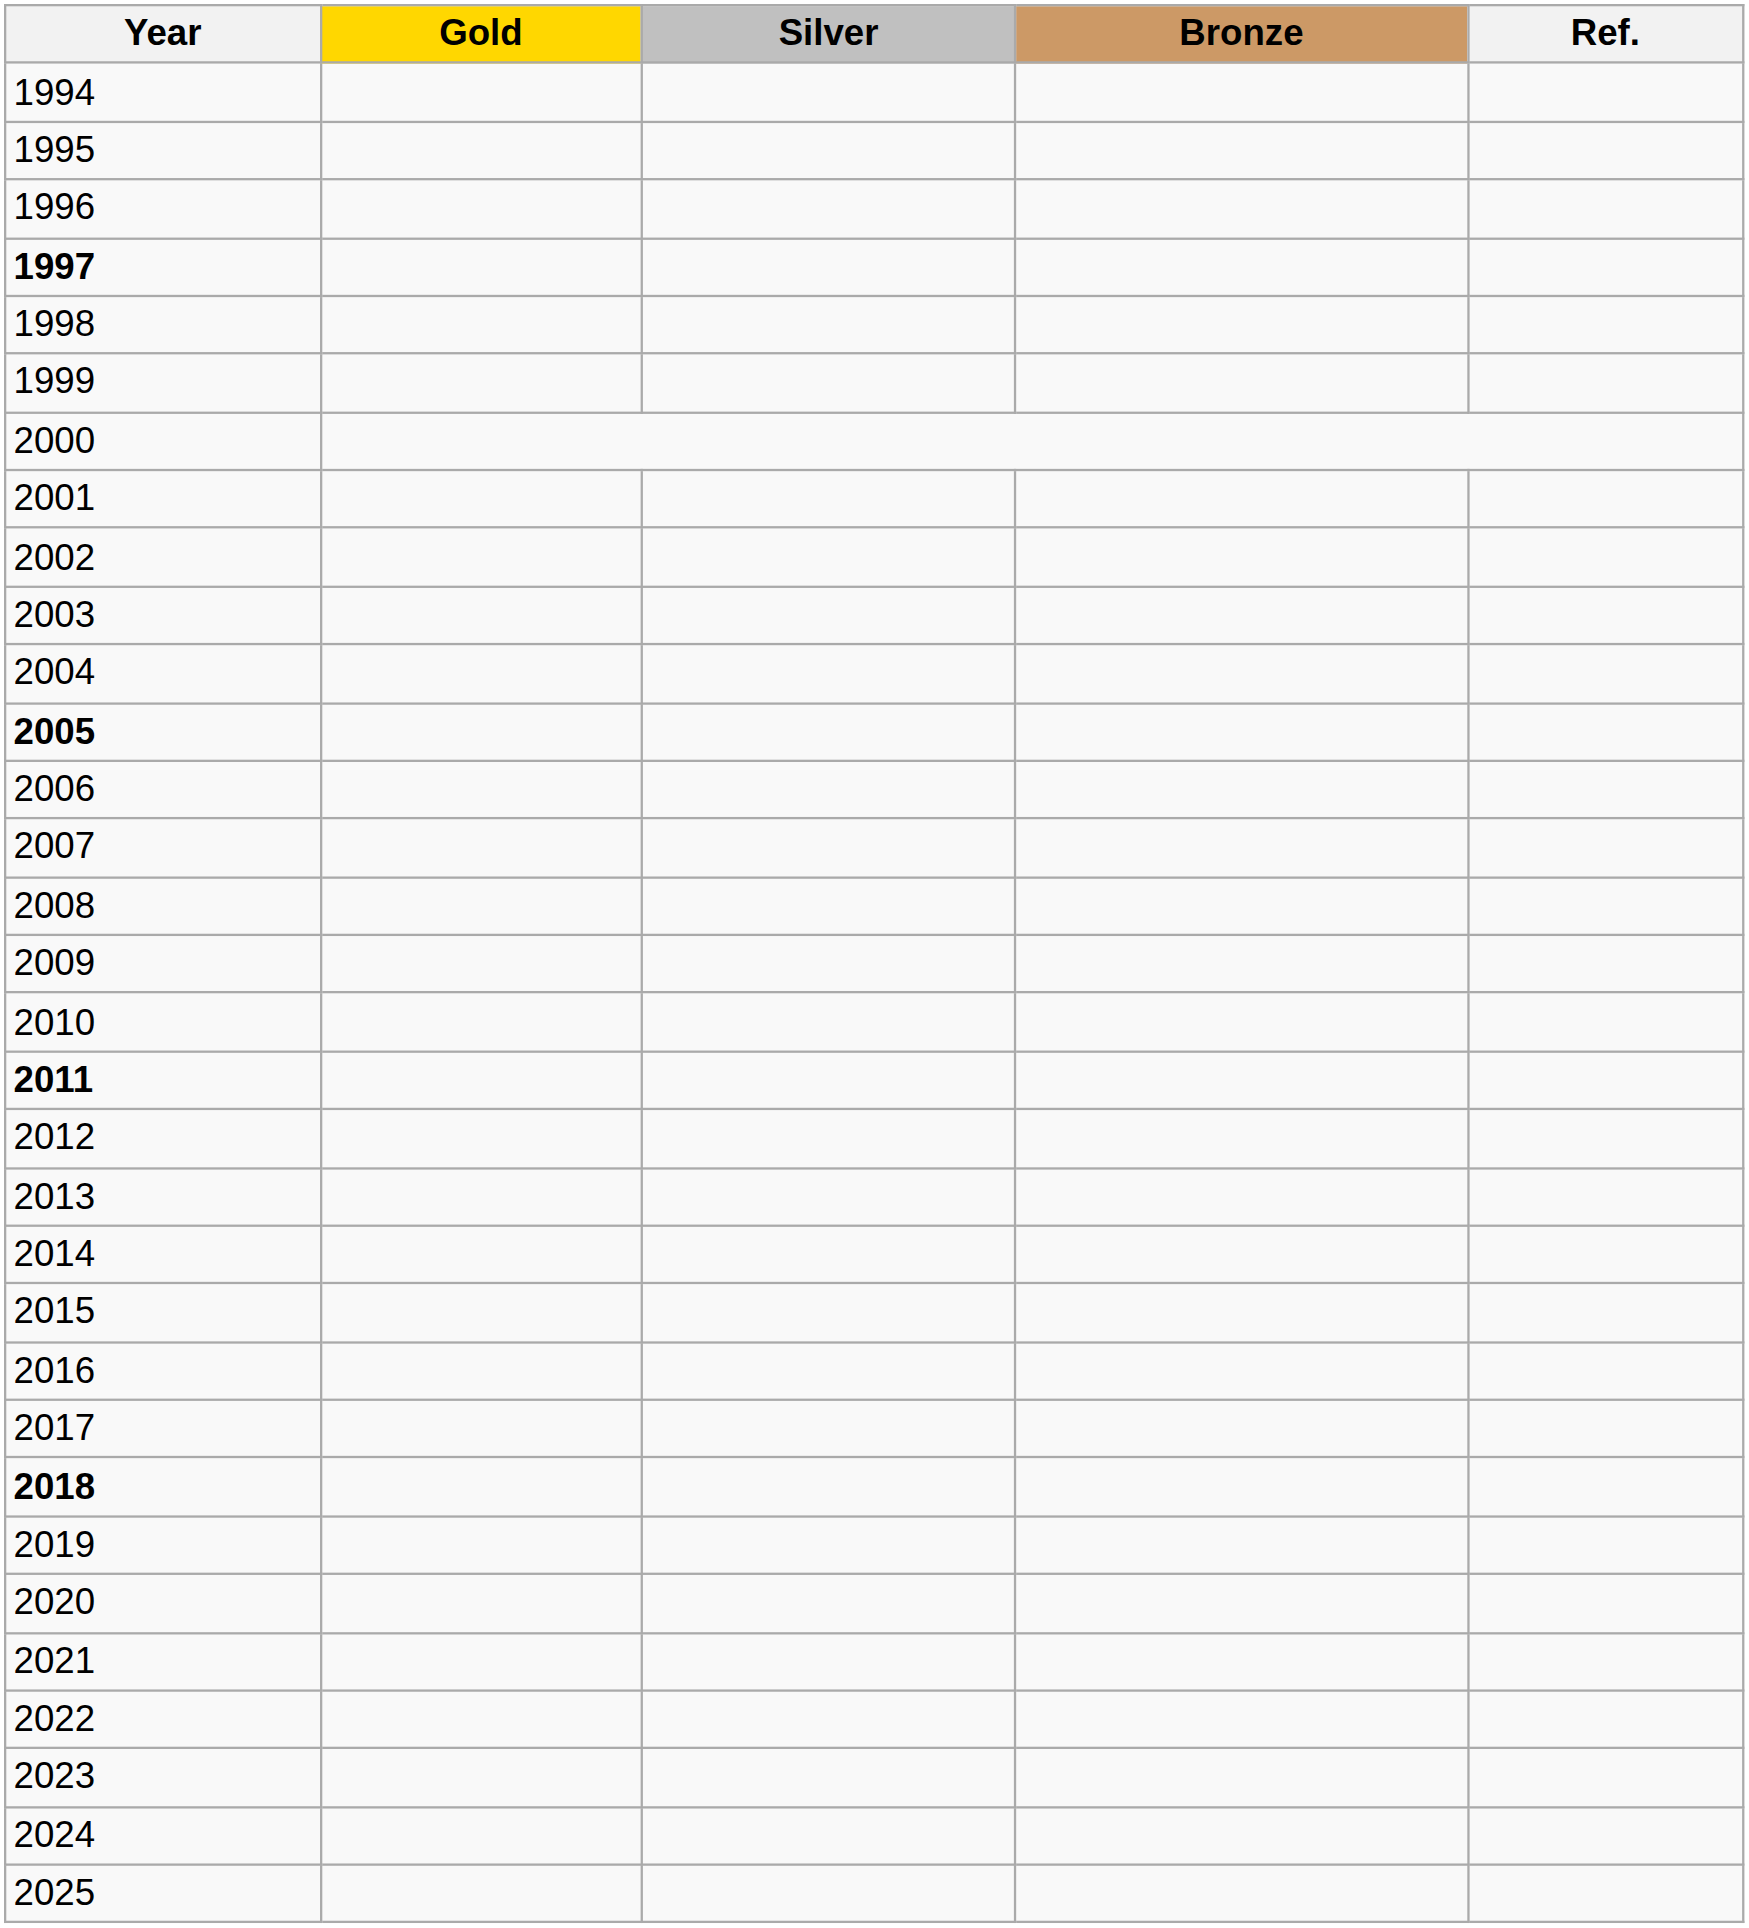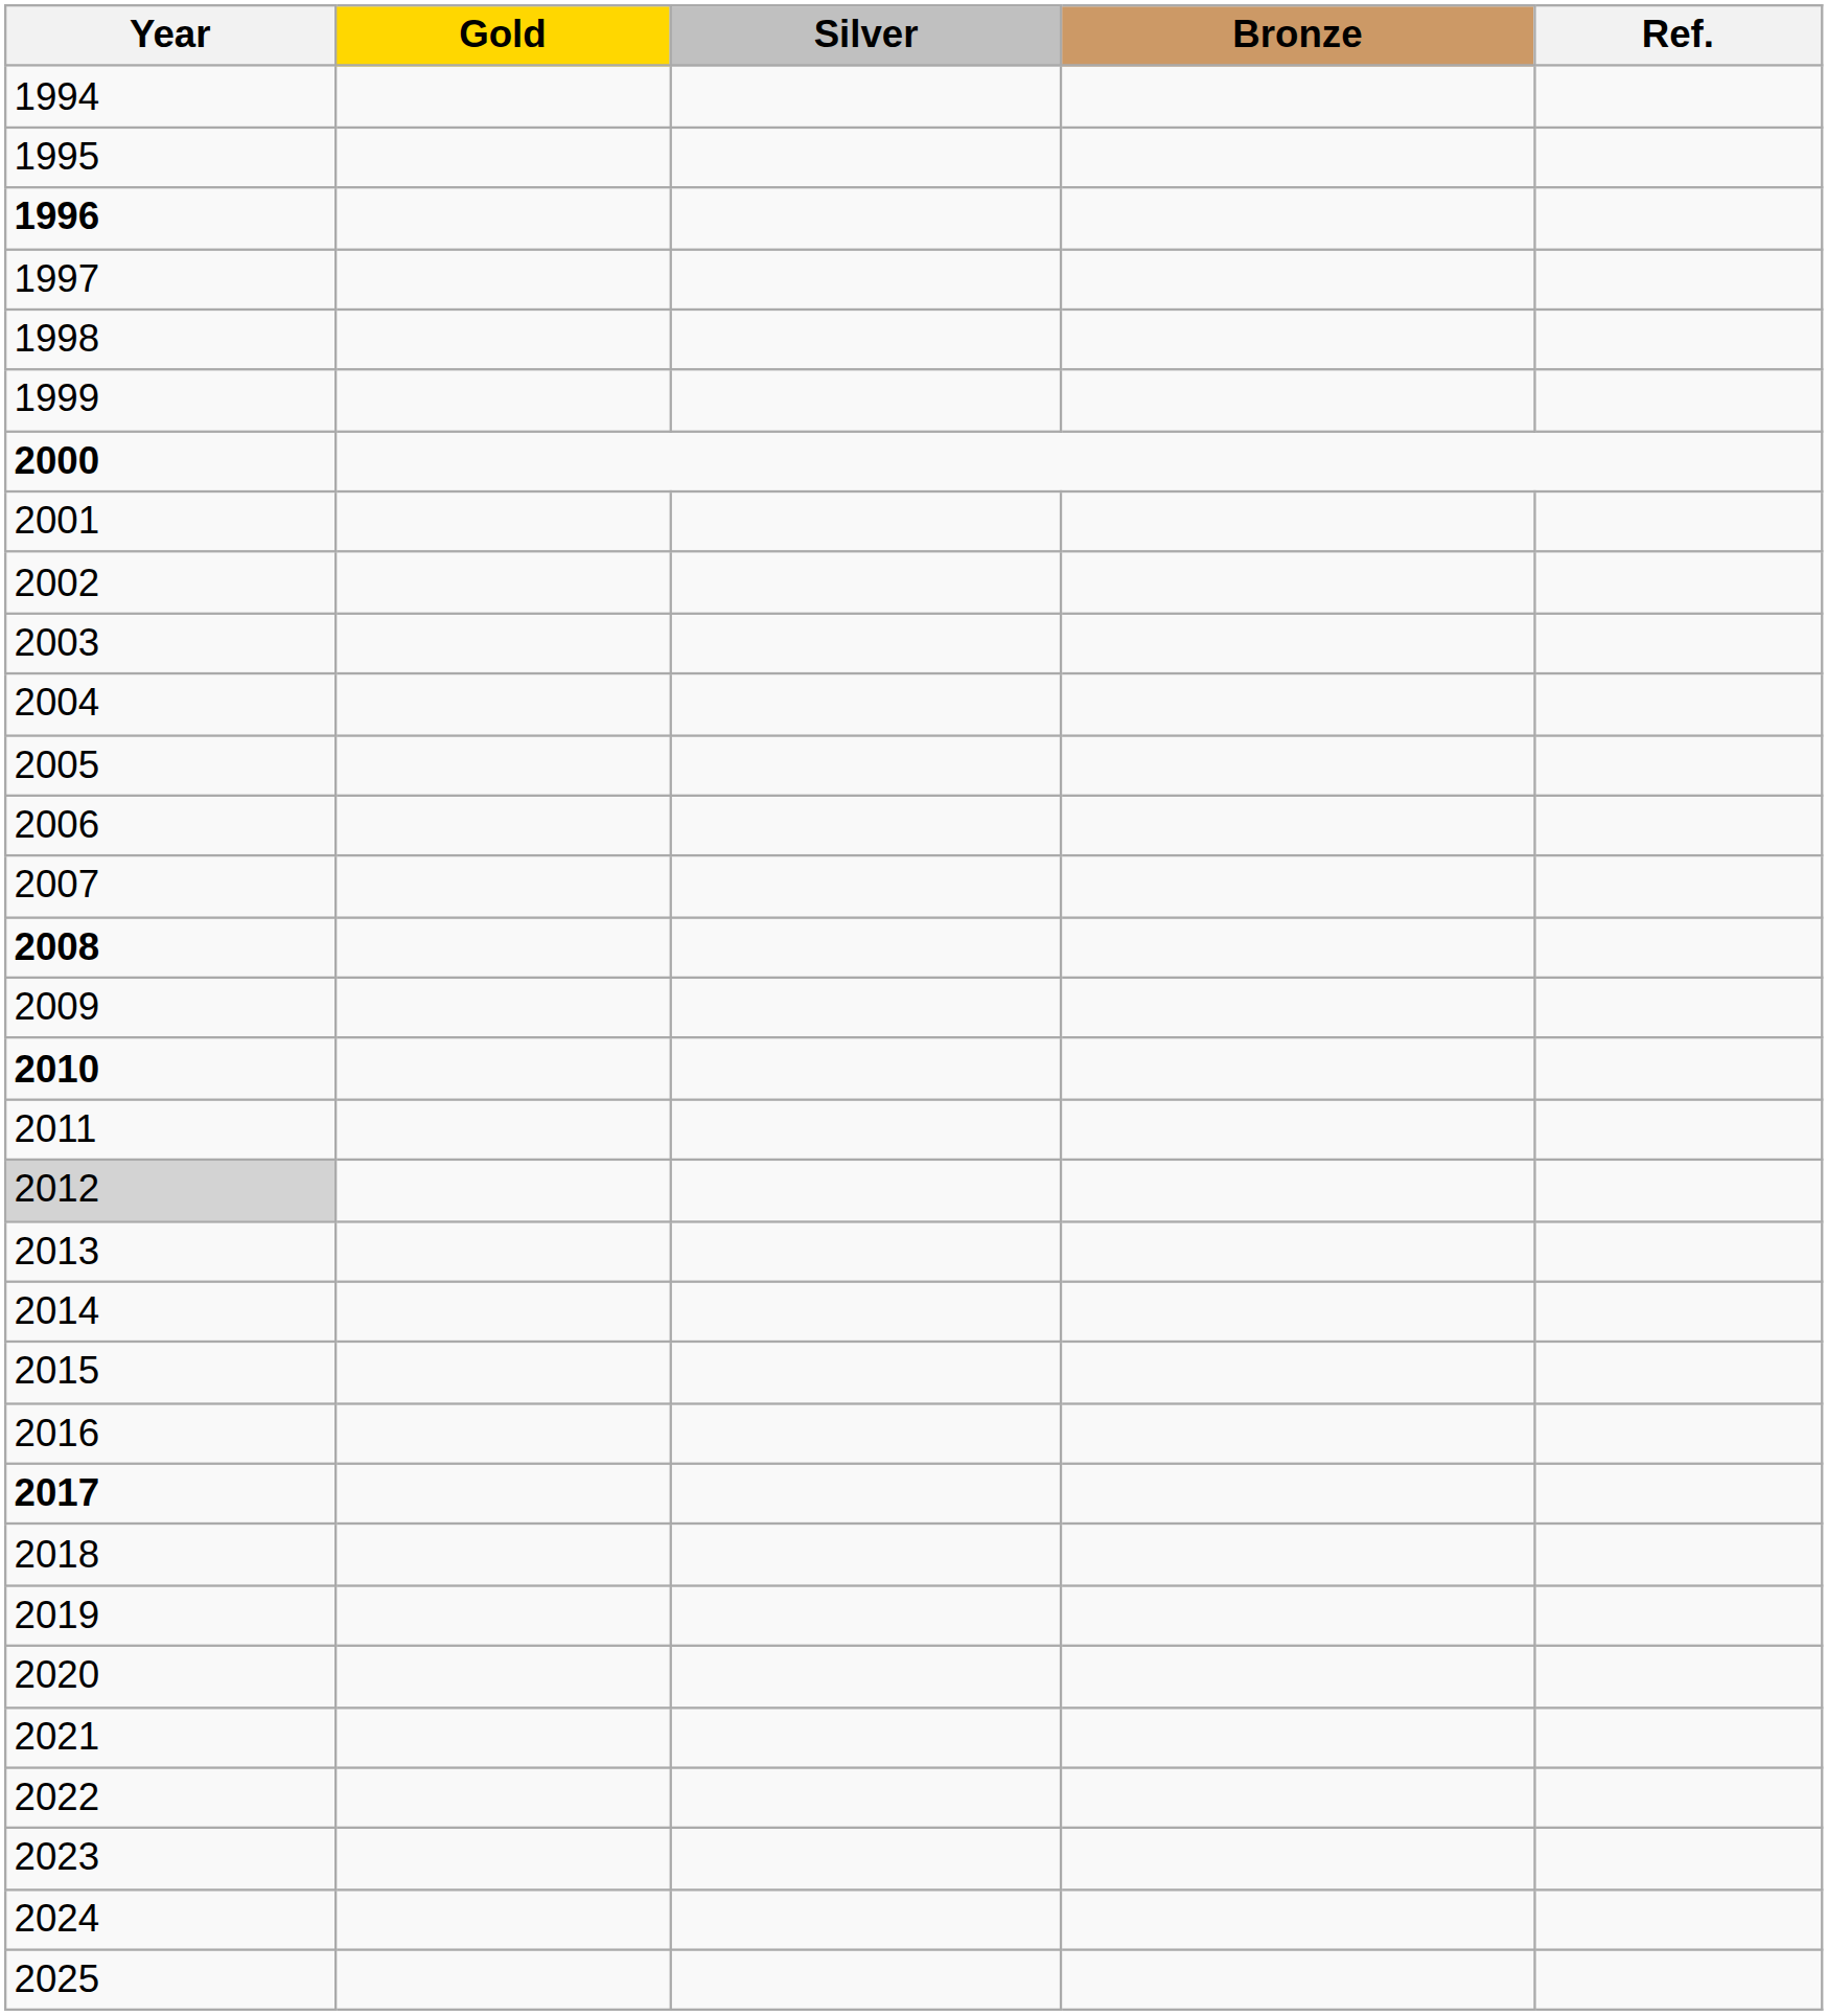1996 | Year: normal -> bold
1997 | Year: bold -> normal
2000 | Year: normal -> bold
2005 | Year: bold -> normal
2008 | Year: normal -> bold
2010 | Year: normal -> bold
2011 | Year: bold -> normal
2012 | Year: no background -> lightgrey background
2017 | Year: normal -> bold
2018 | Year: bold -> normal
